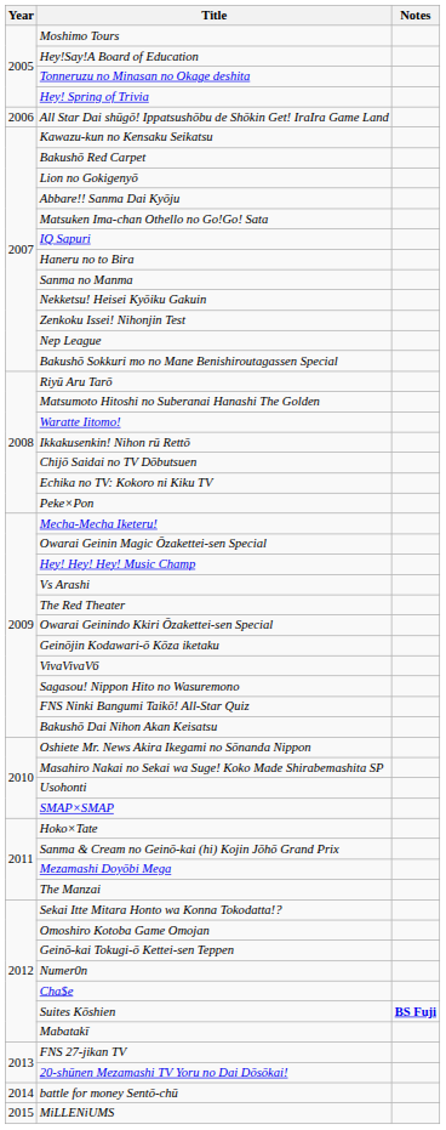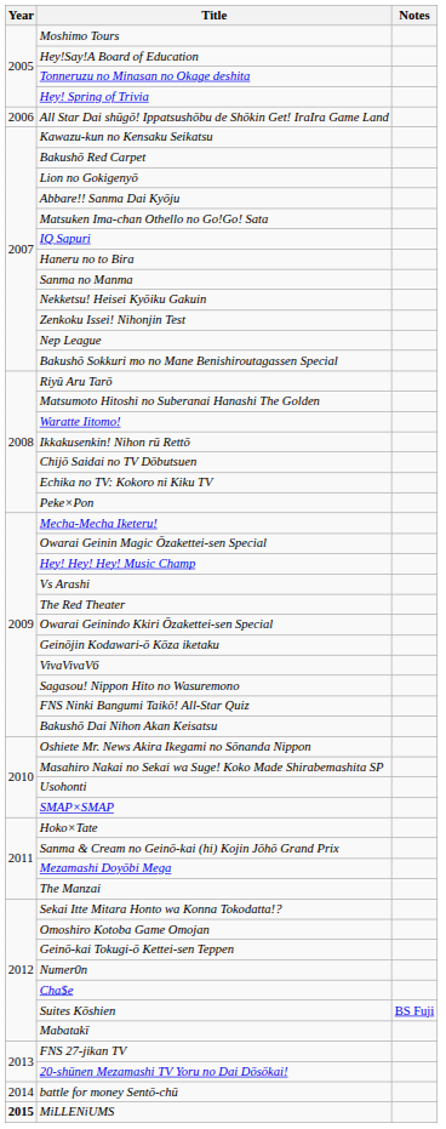Suites Kōshien | Notes: bold -> normal
MiLLENiUMS | Year: normal -> bold
